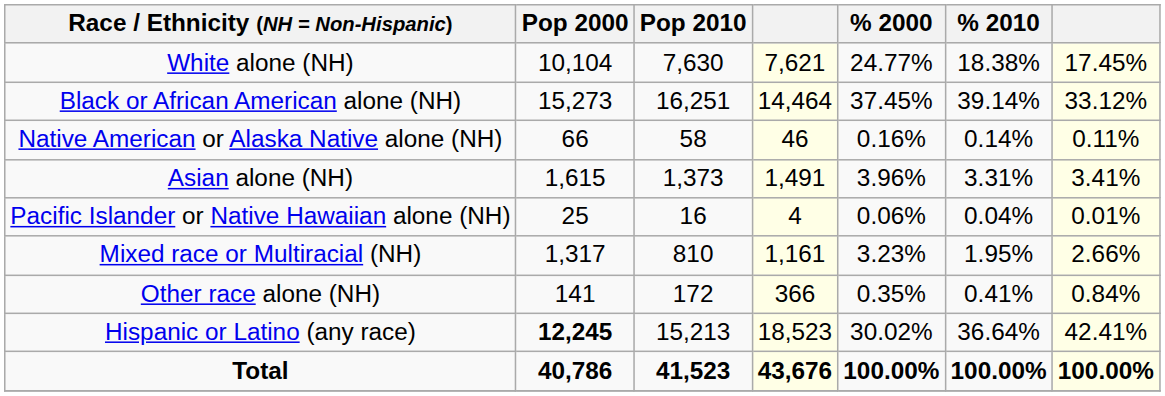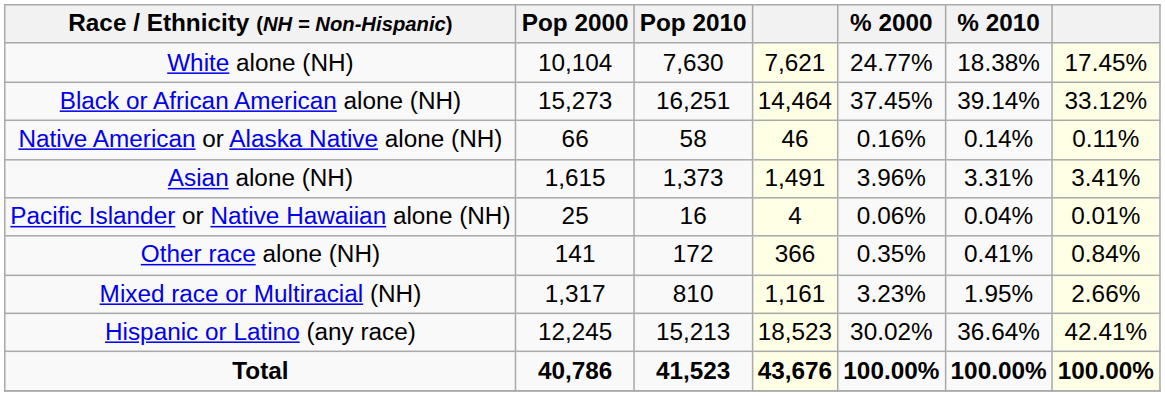rows swapped: Other race alone (NH) <-> Mixed race or Multiracial (NH)
Hispanic or Latino (any race) | Pop 2000: bold -> normal
